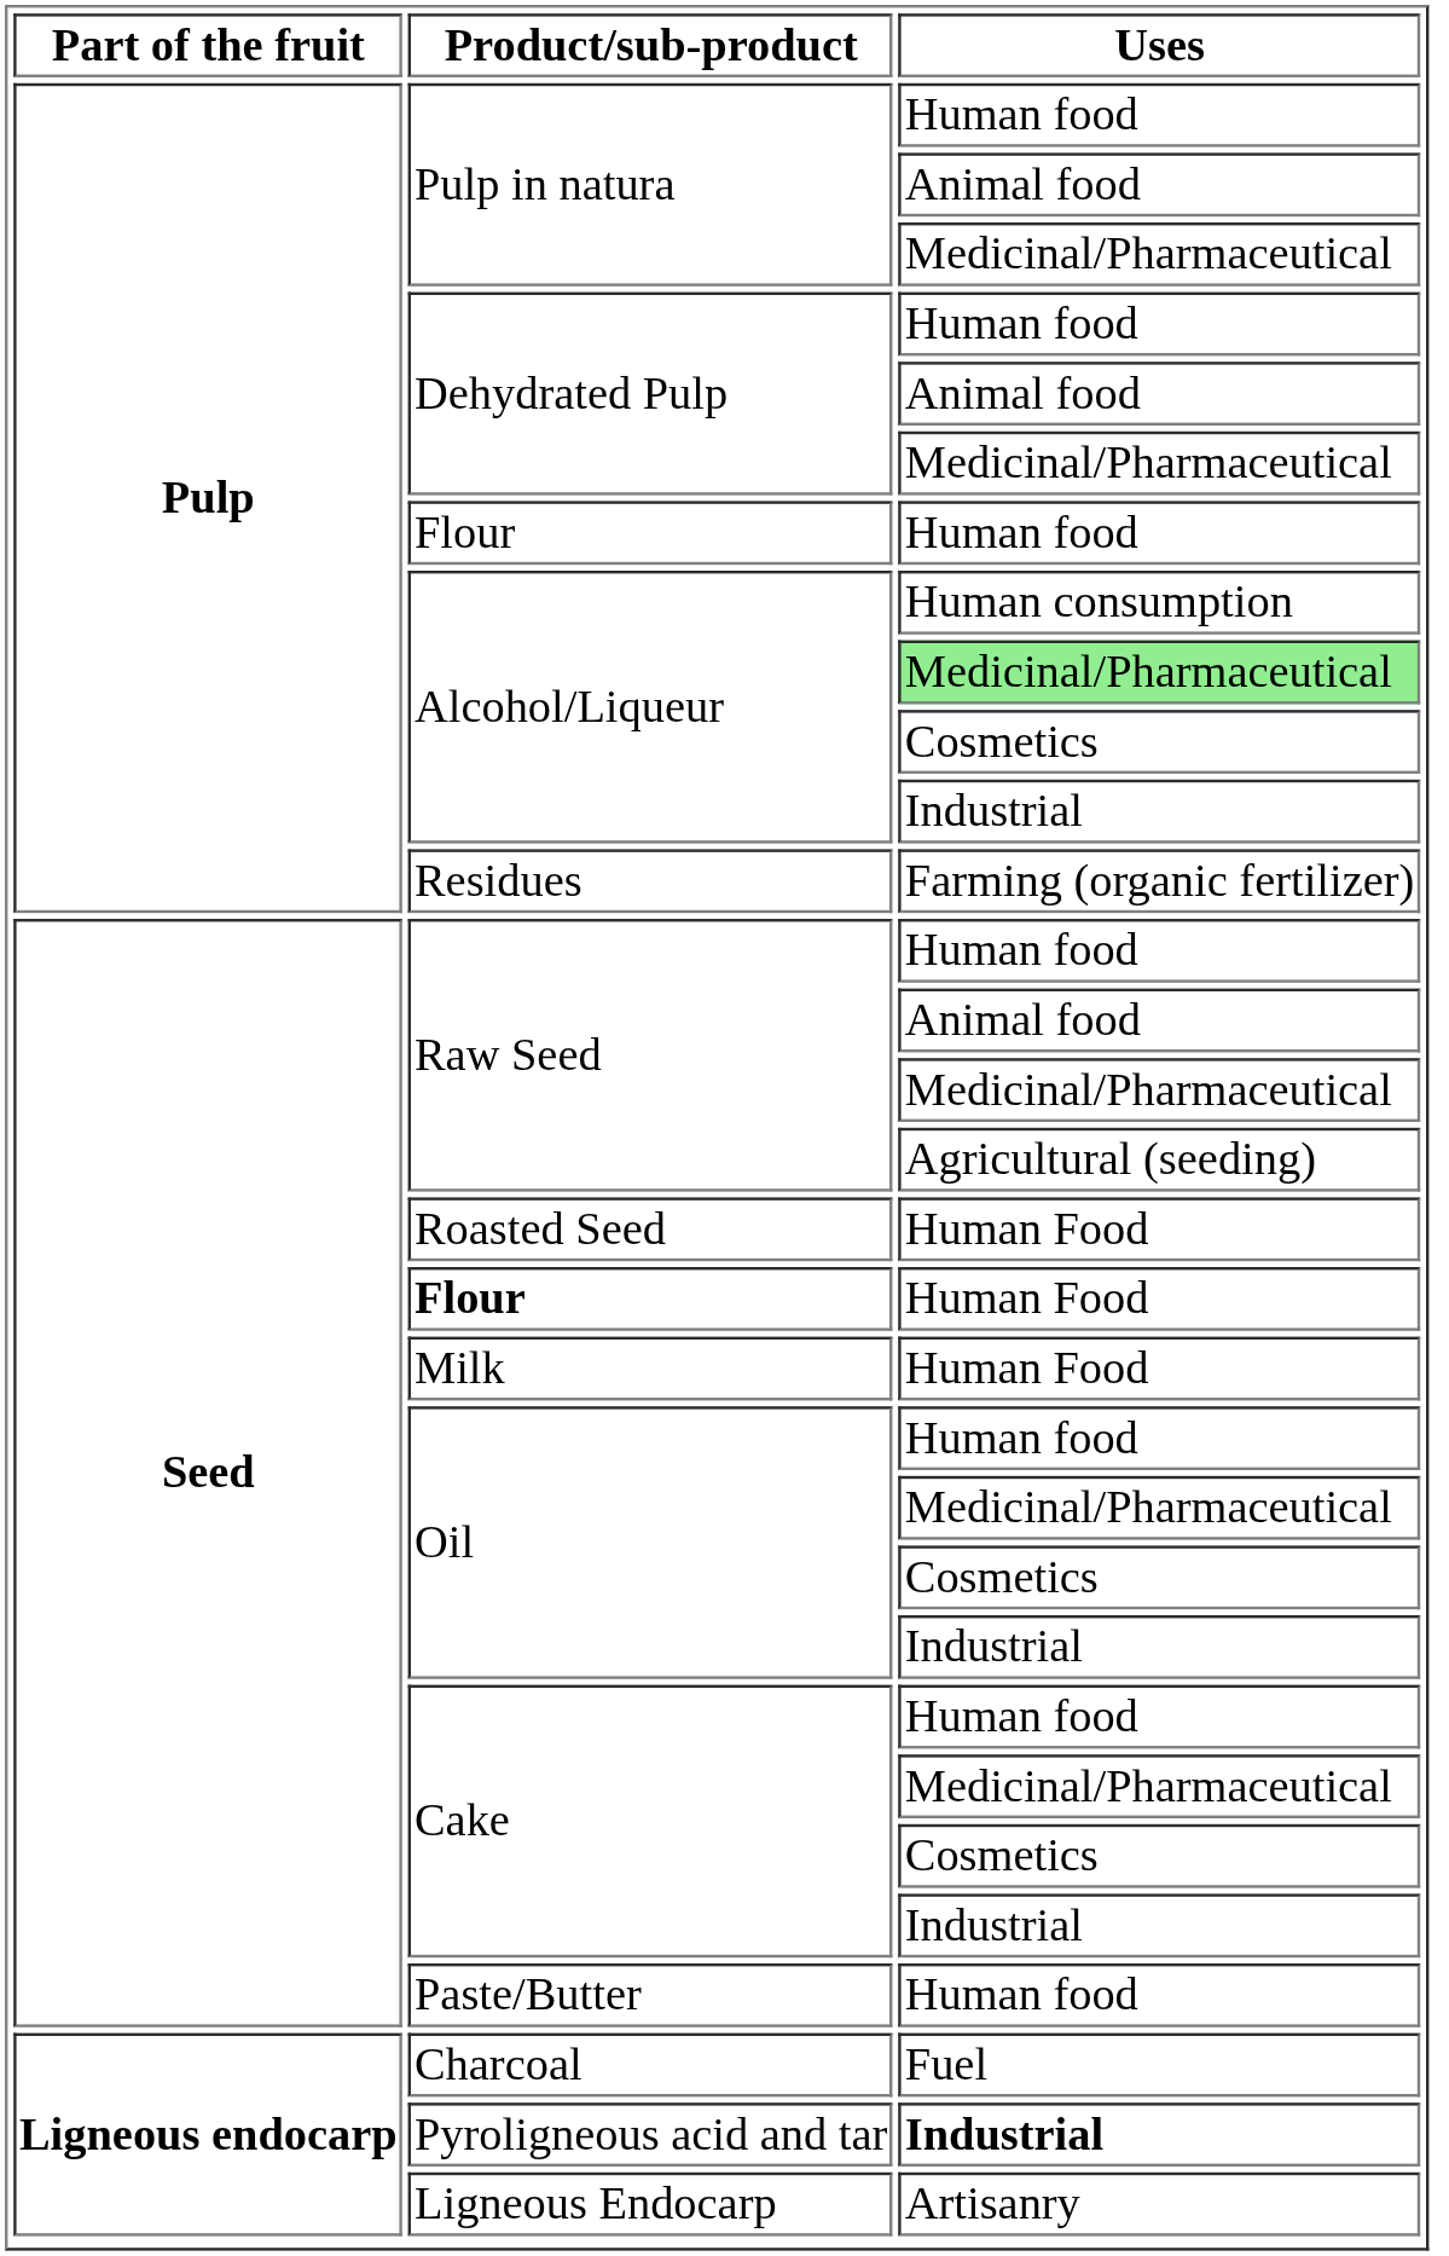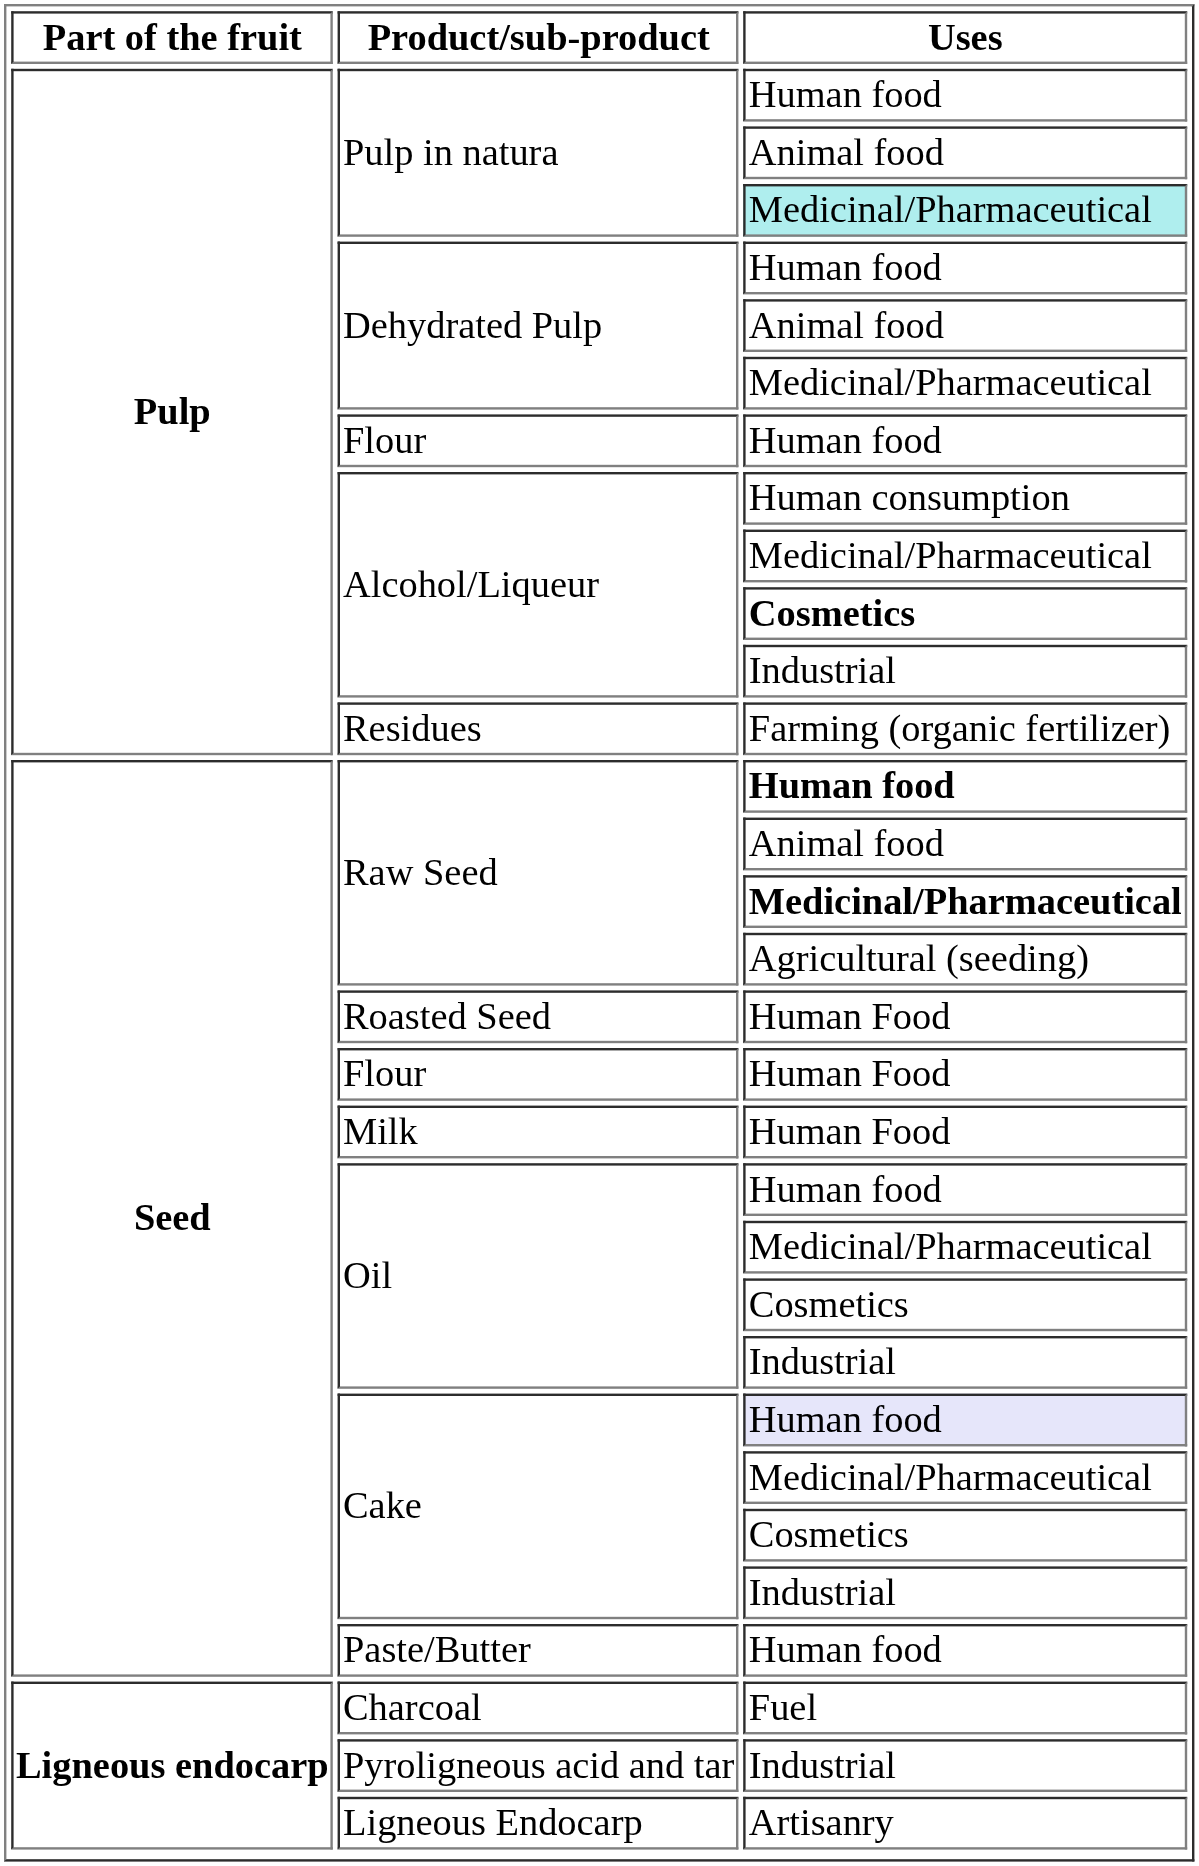Pulp in natura / Medicinal/Pharmaceutical | Uses: no background -> paleturquoise background
Alcohol/Liqueur / Medicinal/Pharmaceutical | Uses: lightgreen background -> no background
Alcohol/Liqueur / Cosmetics | Uses: normal -> bold
Raw Seed / Human food | Uses: normal -> bold
Raw Seed / Medicinal/Pharmaceutical | Uses: normal -> bold
Flour / Human Food | Product/sub-product: bold -> normal
Cake / Human food | Uses: no background -> lavender background
Pyroligneous acid and tar | Uses: bold -> normal
